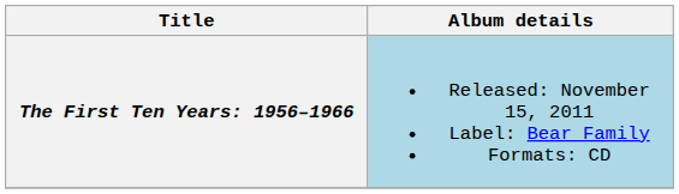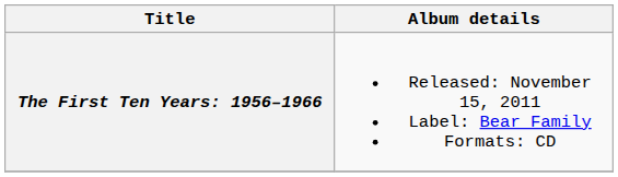The First Ten Years: 1956–1966 | Album details: lightblue background -> no background
